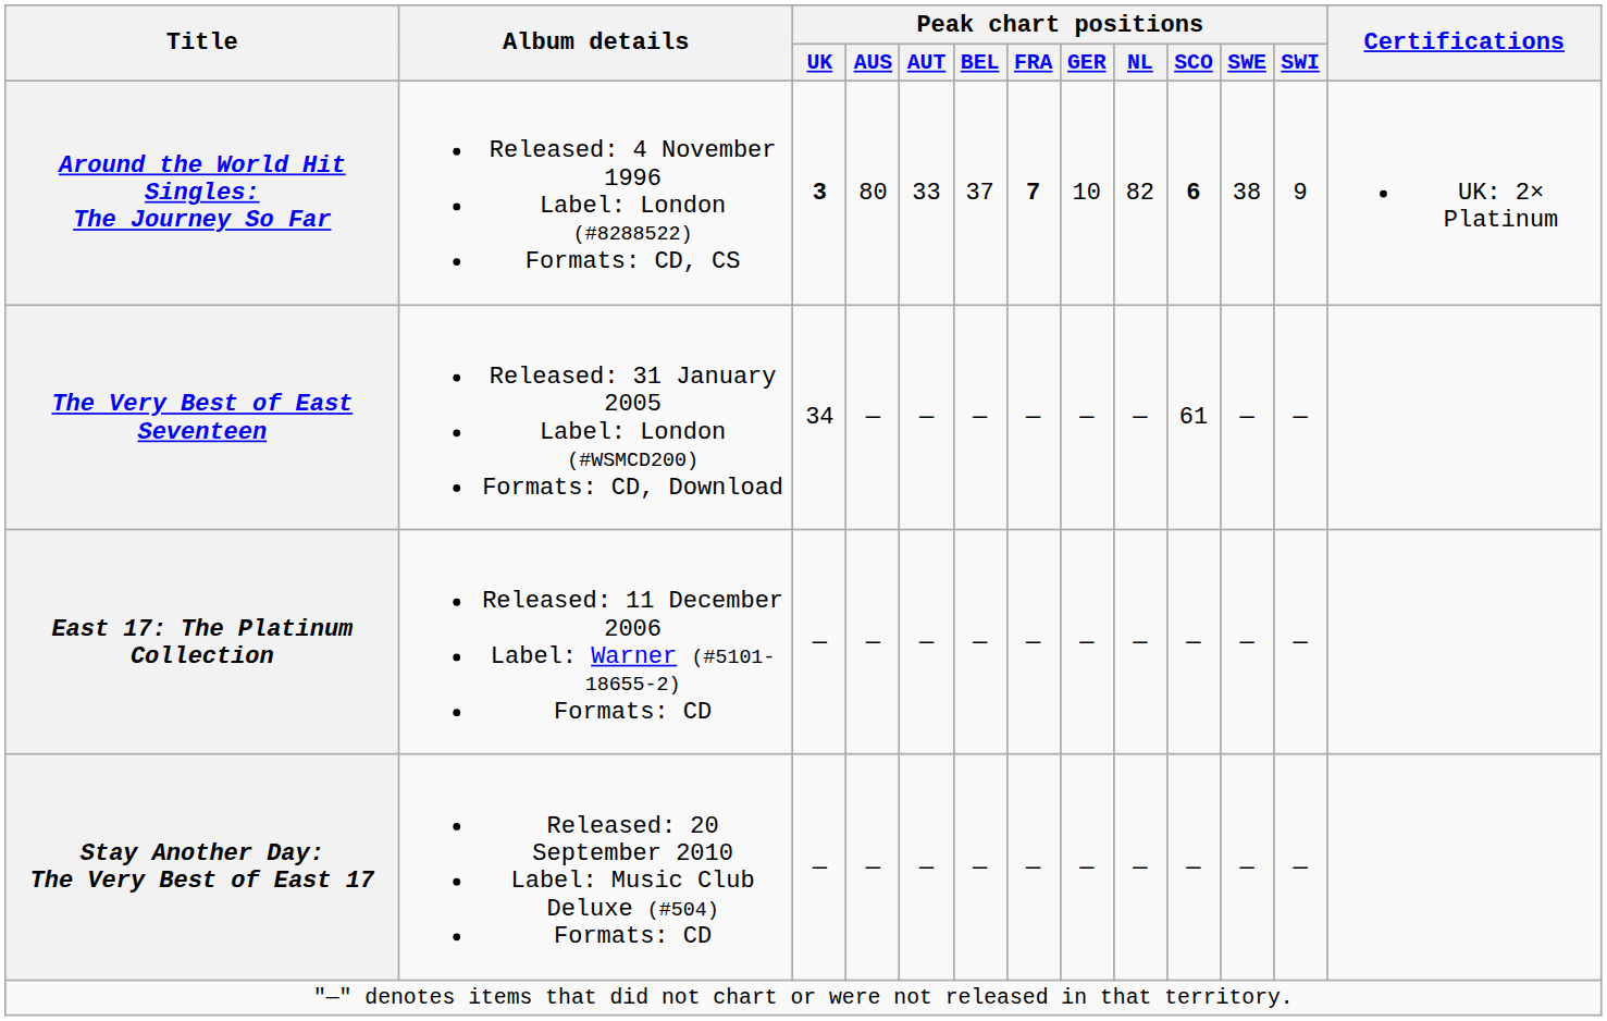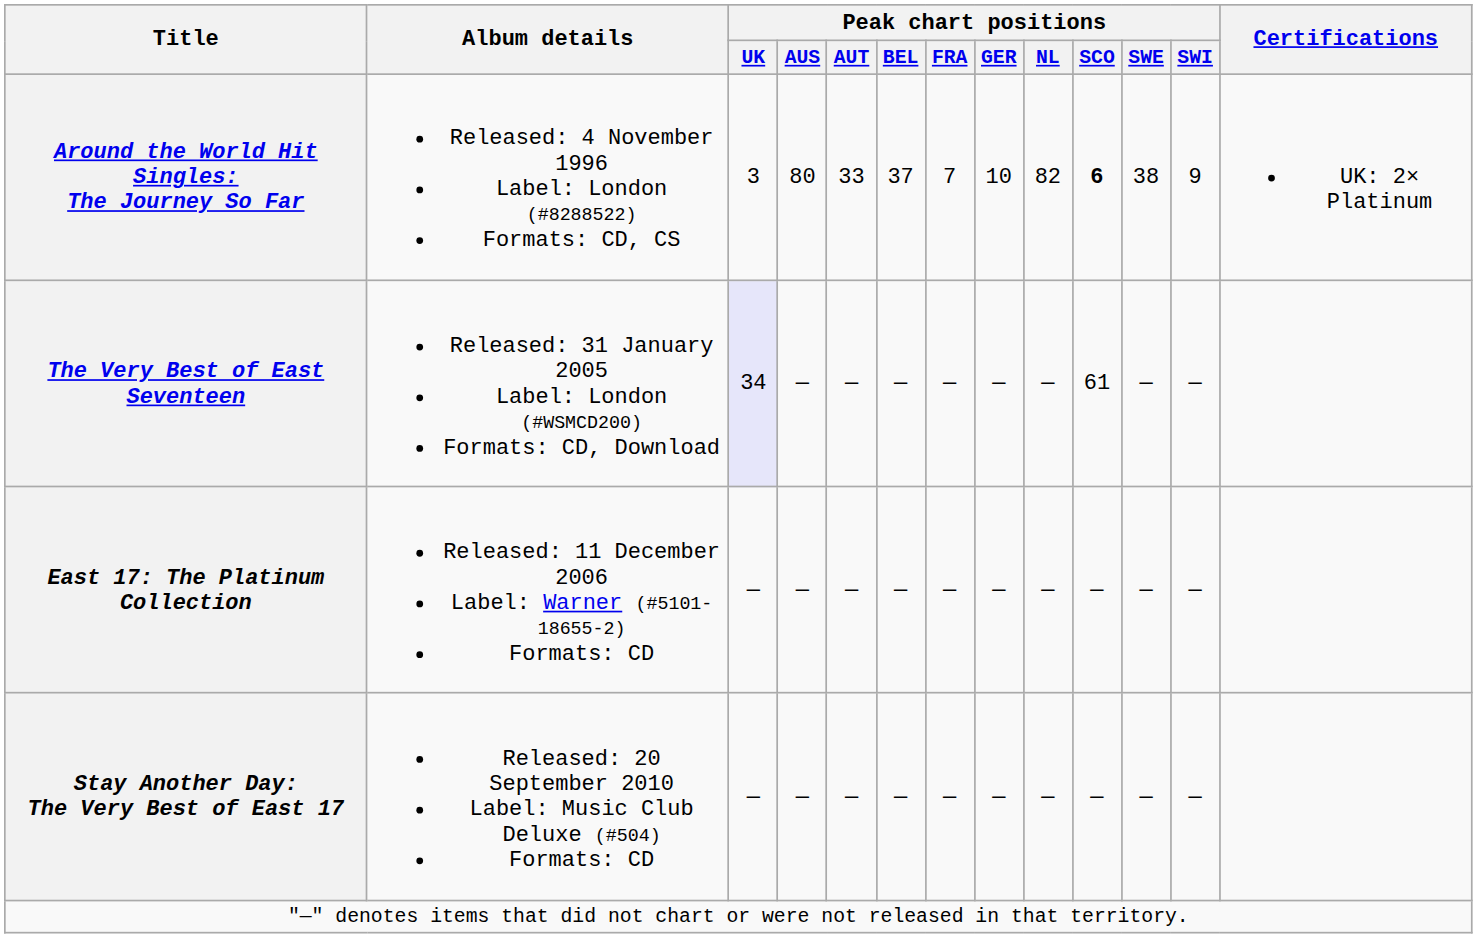Around the World Hit Singles: The Journey So Far | Peak chart positions / UK: bold -> normal
Around the World Hit Singles: The Journey So Far | Peak chart positions / FRA: bold -> normal
The Very Best of East Seventeen | Peak chart positions / UK: no background -> lavender background
